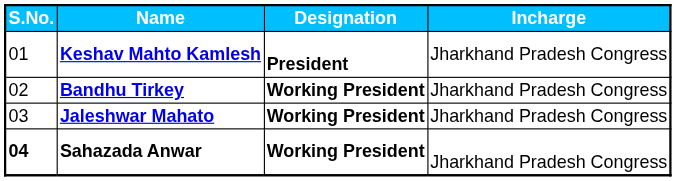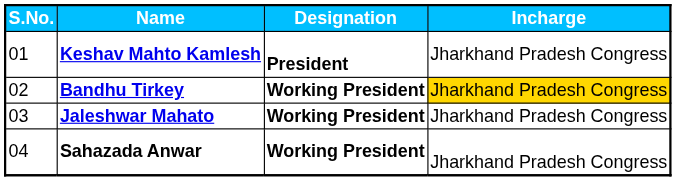Bandhu Tirkey | Incharge: no background -> gold background
Sahazada Anwar | S.No.: bold -> normal
